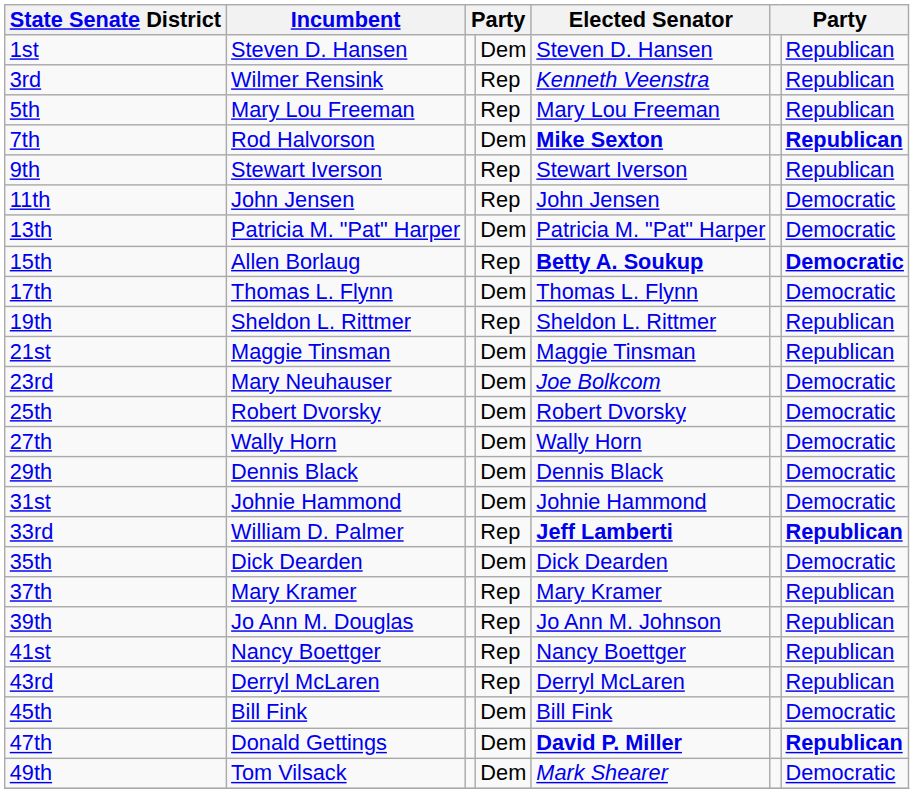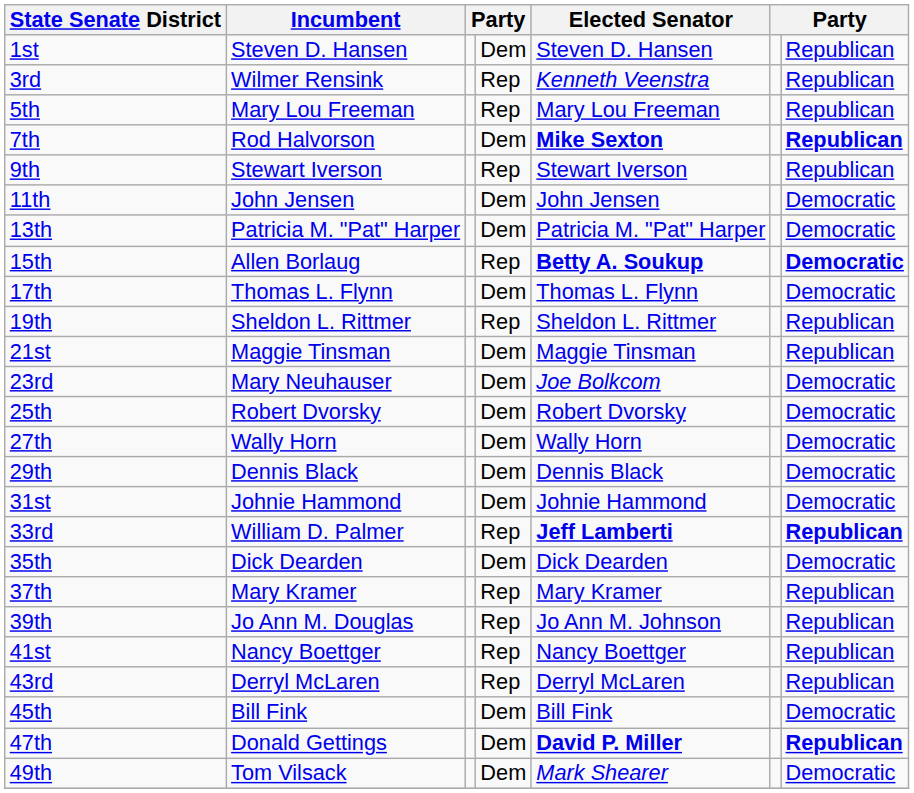11th | column 4: Rep -> Dem
